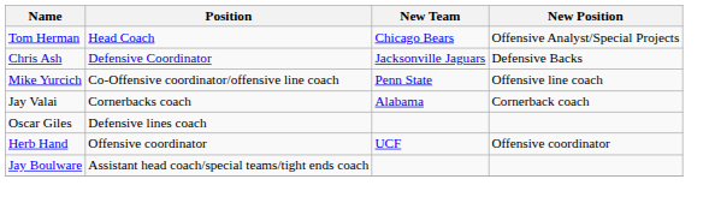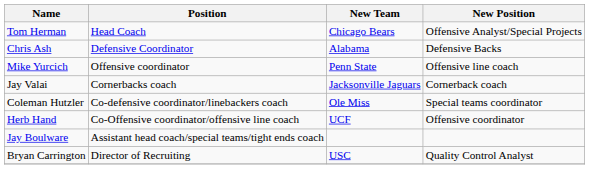Chris Ash | New Team: Jacksonville Jaguars -> Alabama
Mike Yurcich | Position: Co-Offensive coordinator/offensive line coach -> Offensive coordinator
Jay Valai | New Team: Alabama -> Jacksonville Jaguars
- row: Oscar Giles | Defensive lines coach
+ row: Coleman Hutzler | Co-defensive coordinator/linebackers coach | Ole Miss | Special teams coordinator
Herb Hand | Position: Offensive coordinator -> Co-Offensive coordinator/offensive line coach
+ row: Bryan Carrington | Director of Recruiting | USC | Quality Control Analyst
